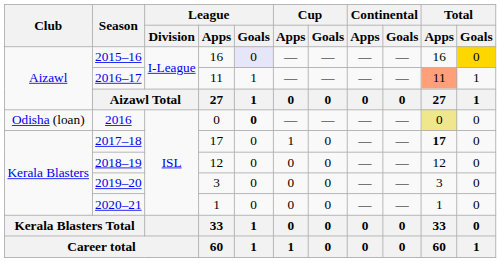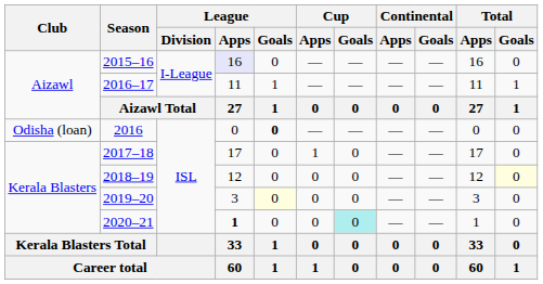2015–16 | League / Apps: no background -> lavender background
2015–16 | League / Goals: lavender background -> no background
2015–16 | Total / Goals: gold background -> no background
2016–17 | Total / Apps: lightsalmon background -> no background
2016 | Total / Apps: khaki background -> no background
2017–18 | Total / Apps: bold -> normal
2018–19 | Total / Goals: no background -> lightyellow background
2019–20 | League / Goals: no background -> lightyellow background
2020–21 | League / Apps: normal -> bold
2020–21 | Cup / Goals: no background -> paleturquoise background
